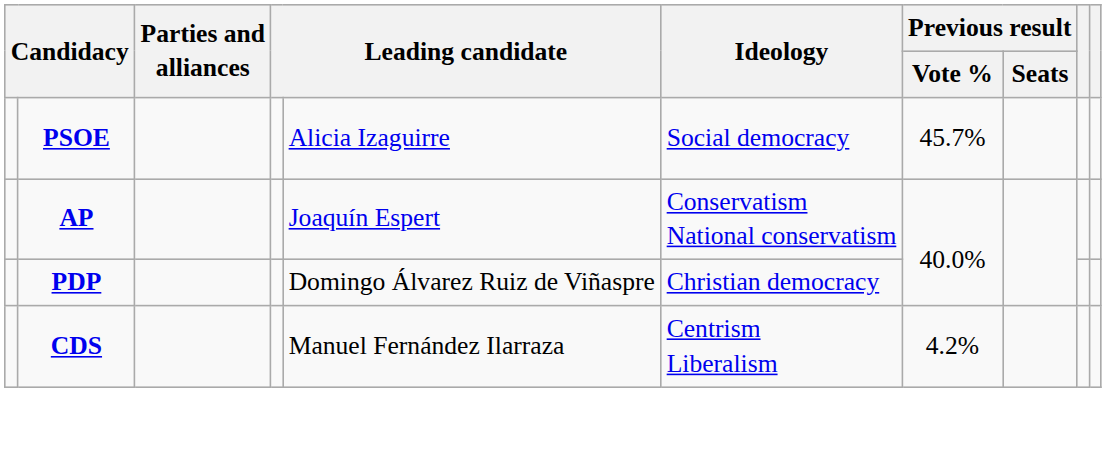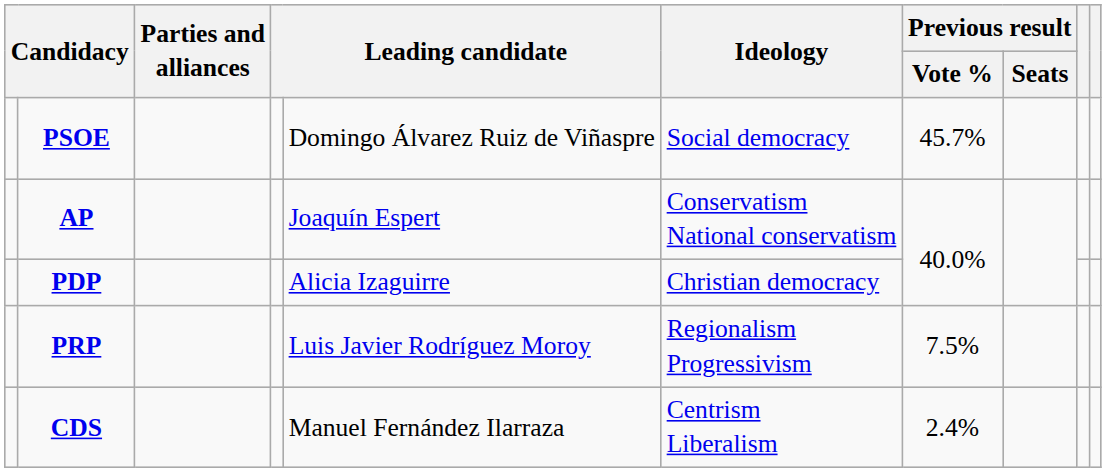PSOE | column 5: Alicia Izaguirre -> Domingo Álvarez Ruiz de Viñaspre
PDP | column 5: Domingo Álvarez Ruiz de Viñaspre -> Alicia Izaguirre
+ row: PRP | Luis Javier Rodríguez Moroy | Regionalism Progressivism | 7.5%
CDS | Previous result / Vote %: 4.2% -> 2.4%
